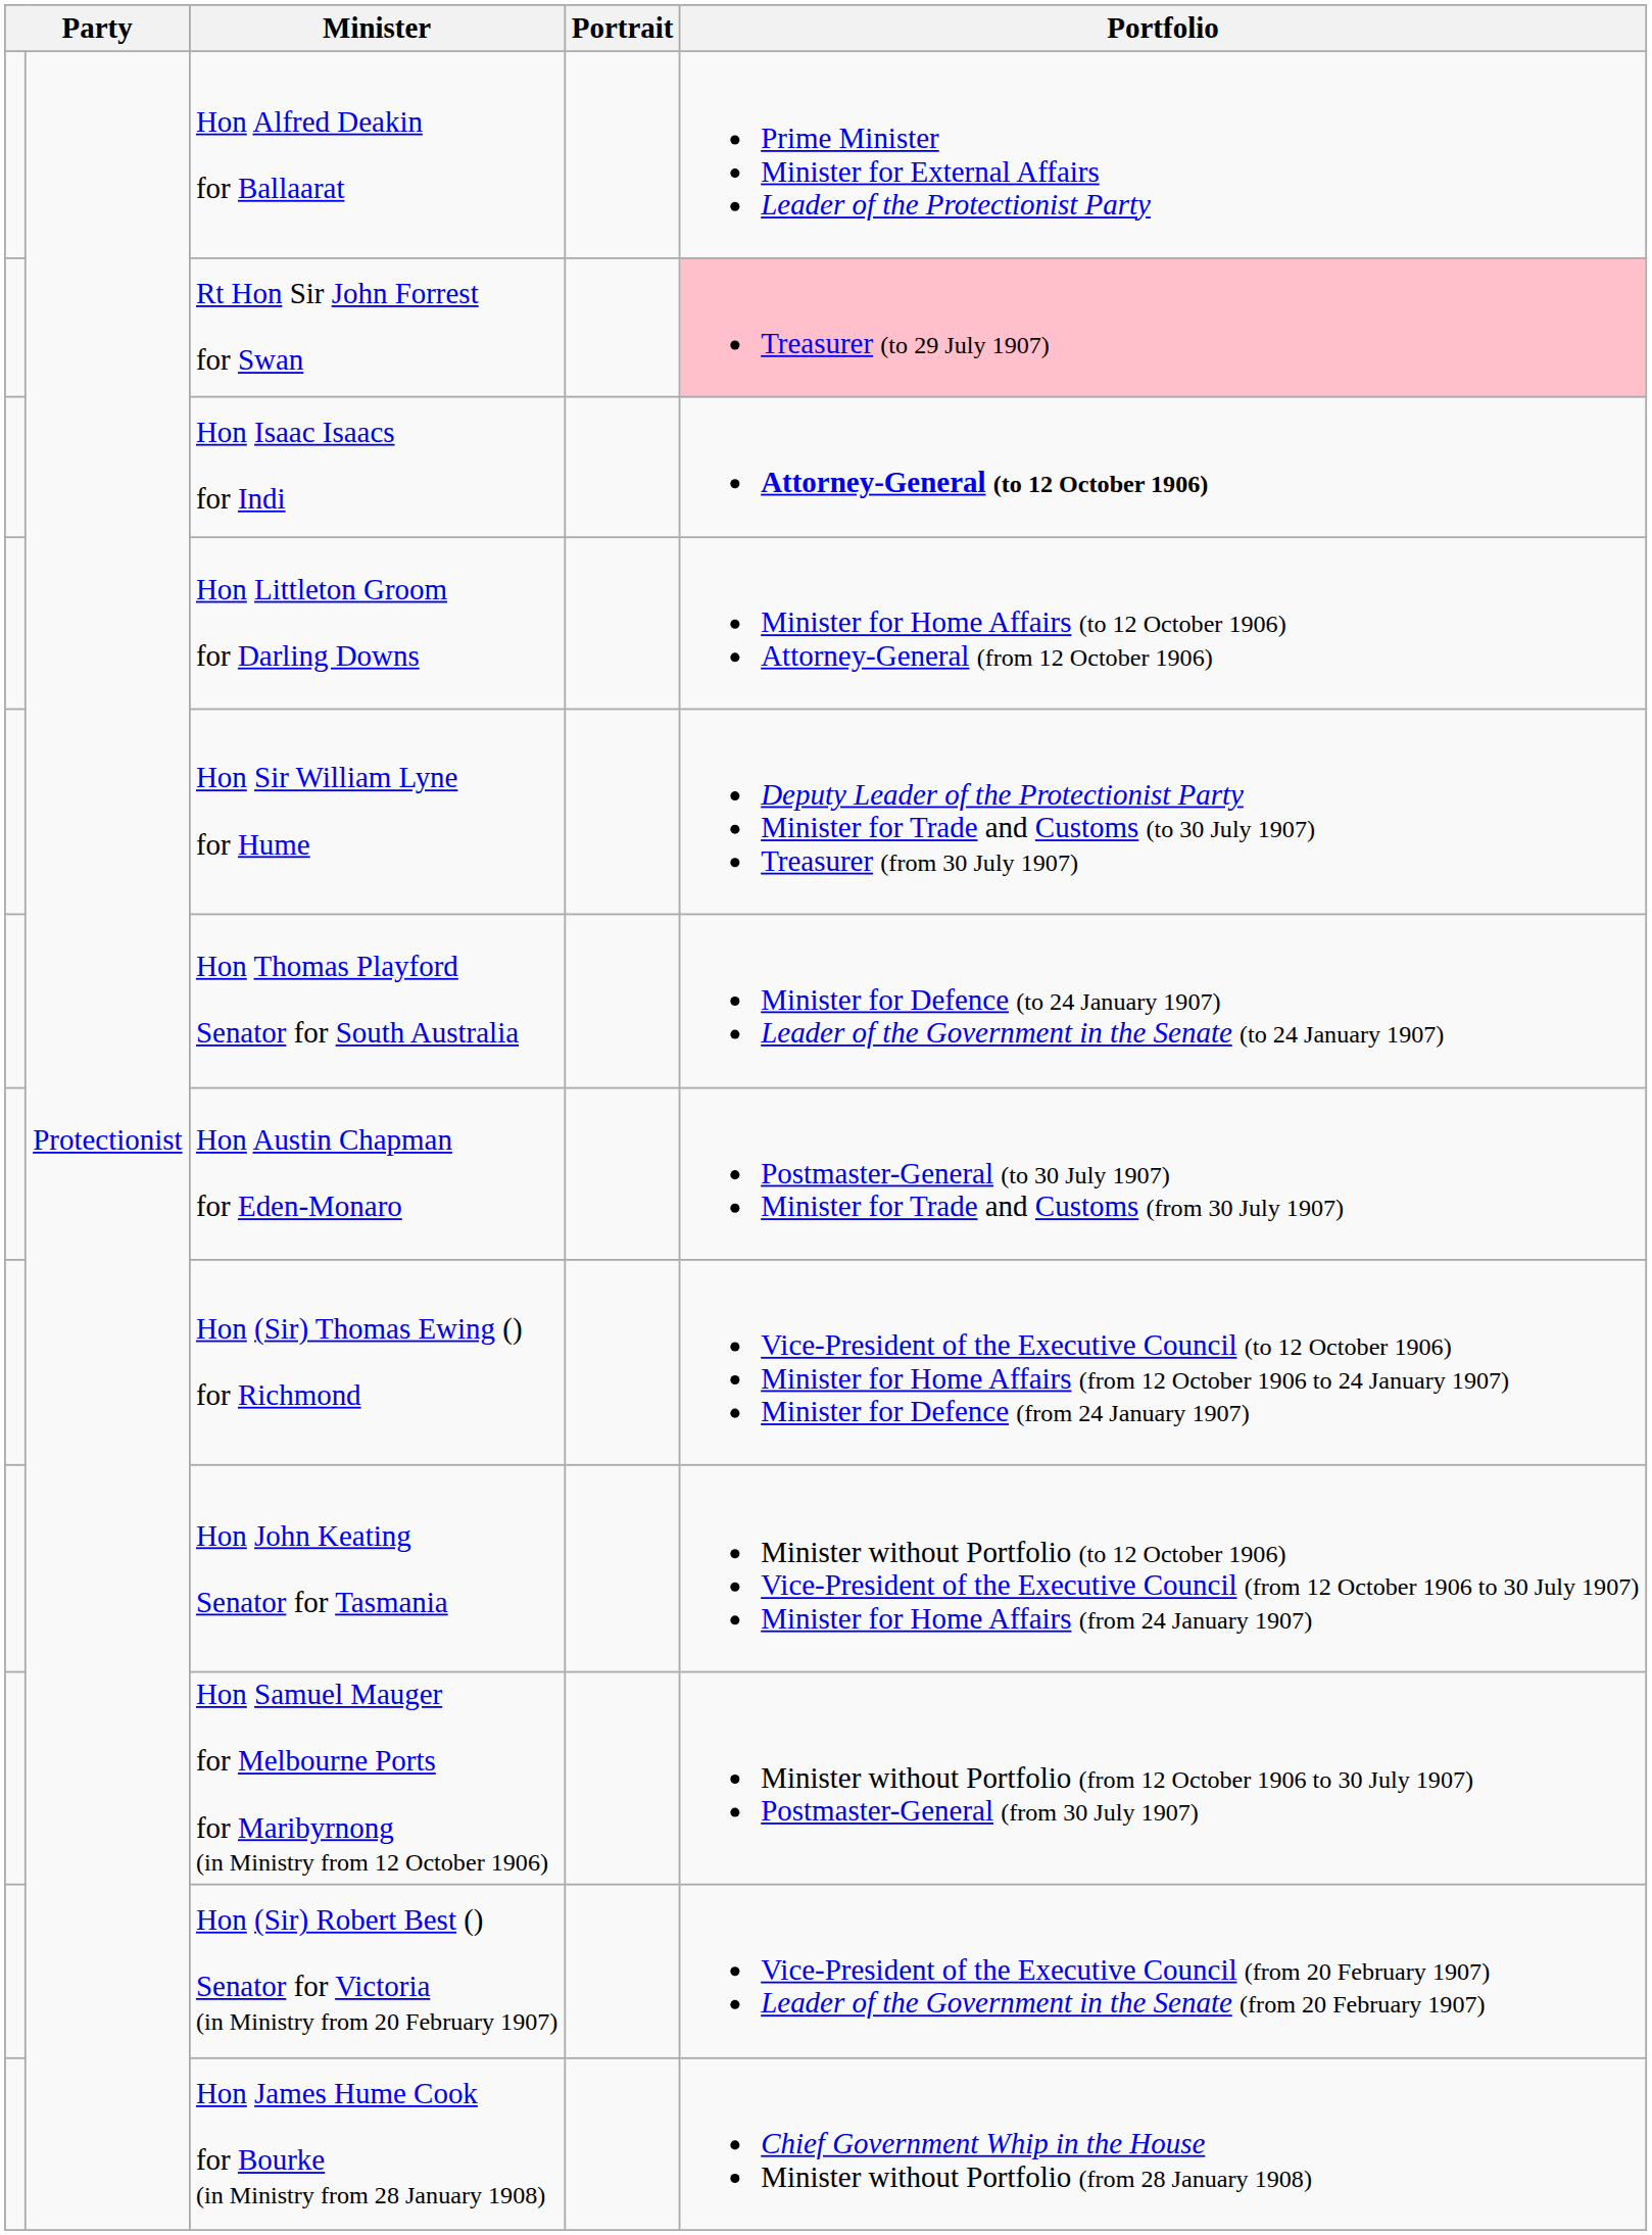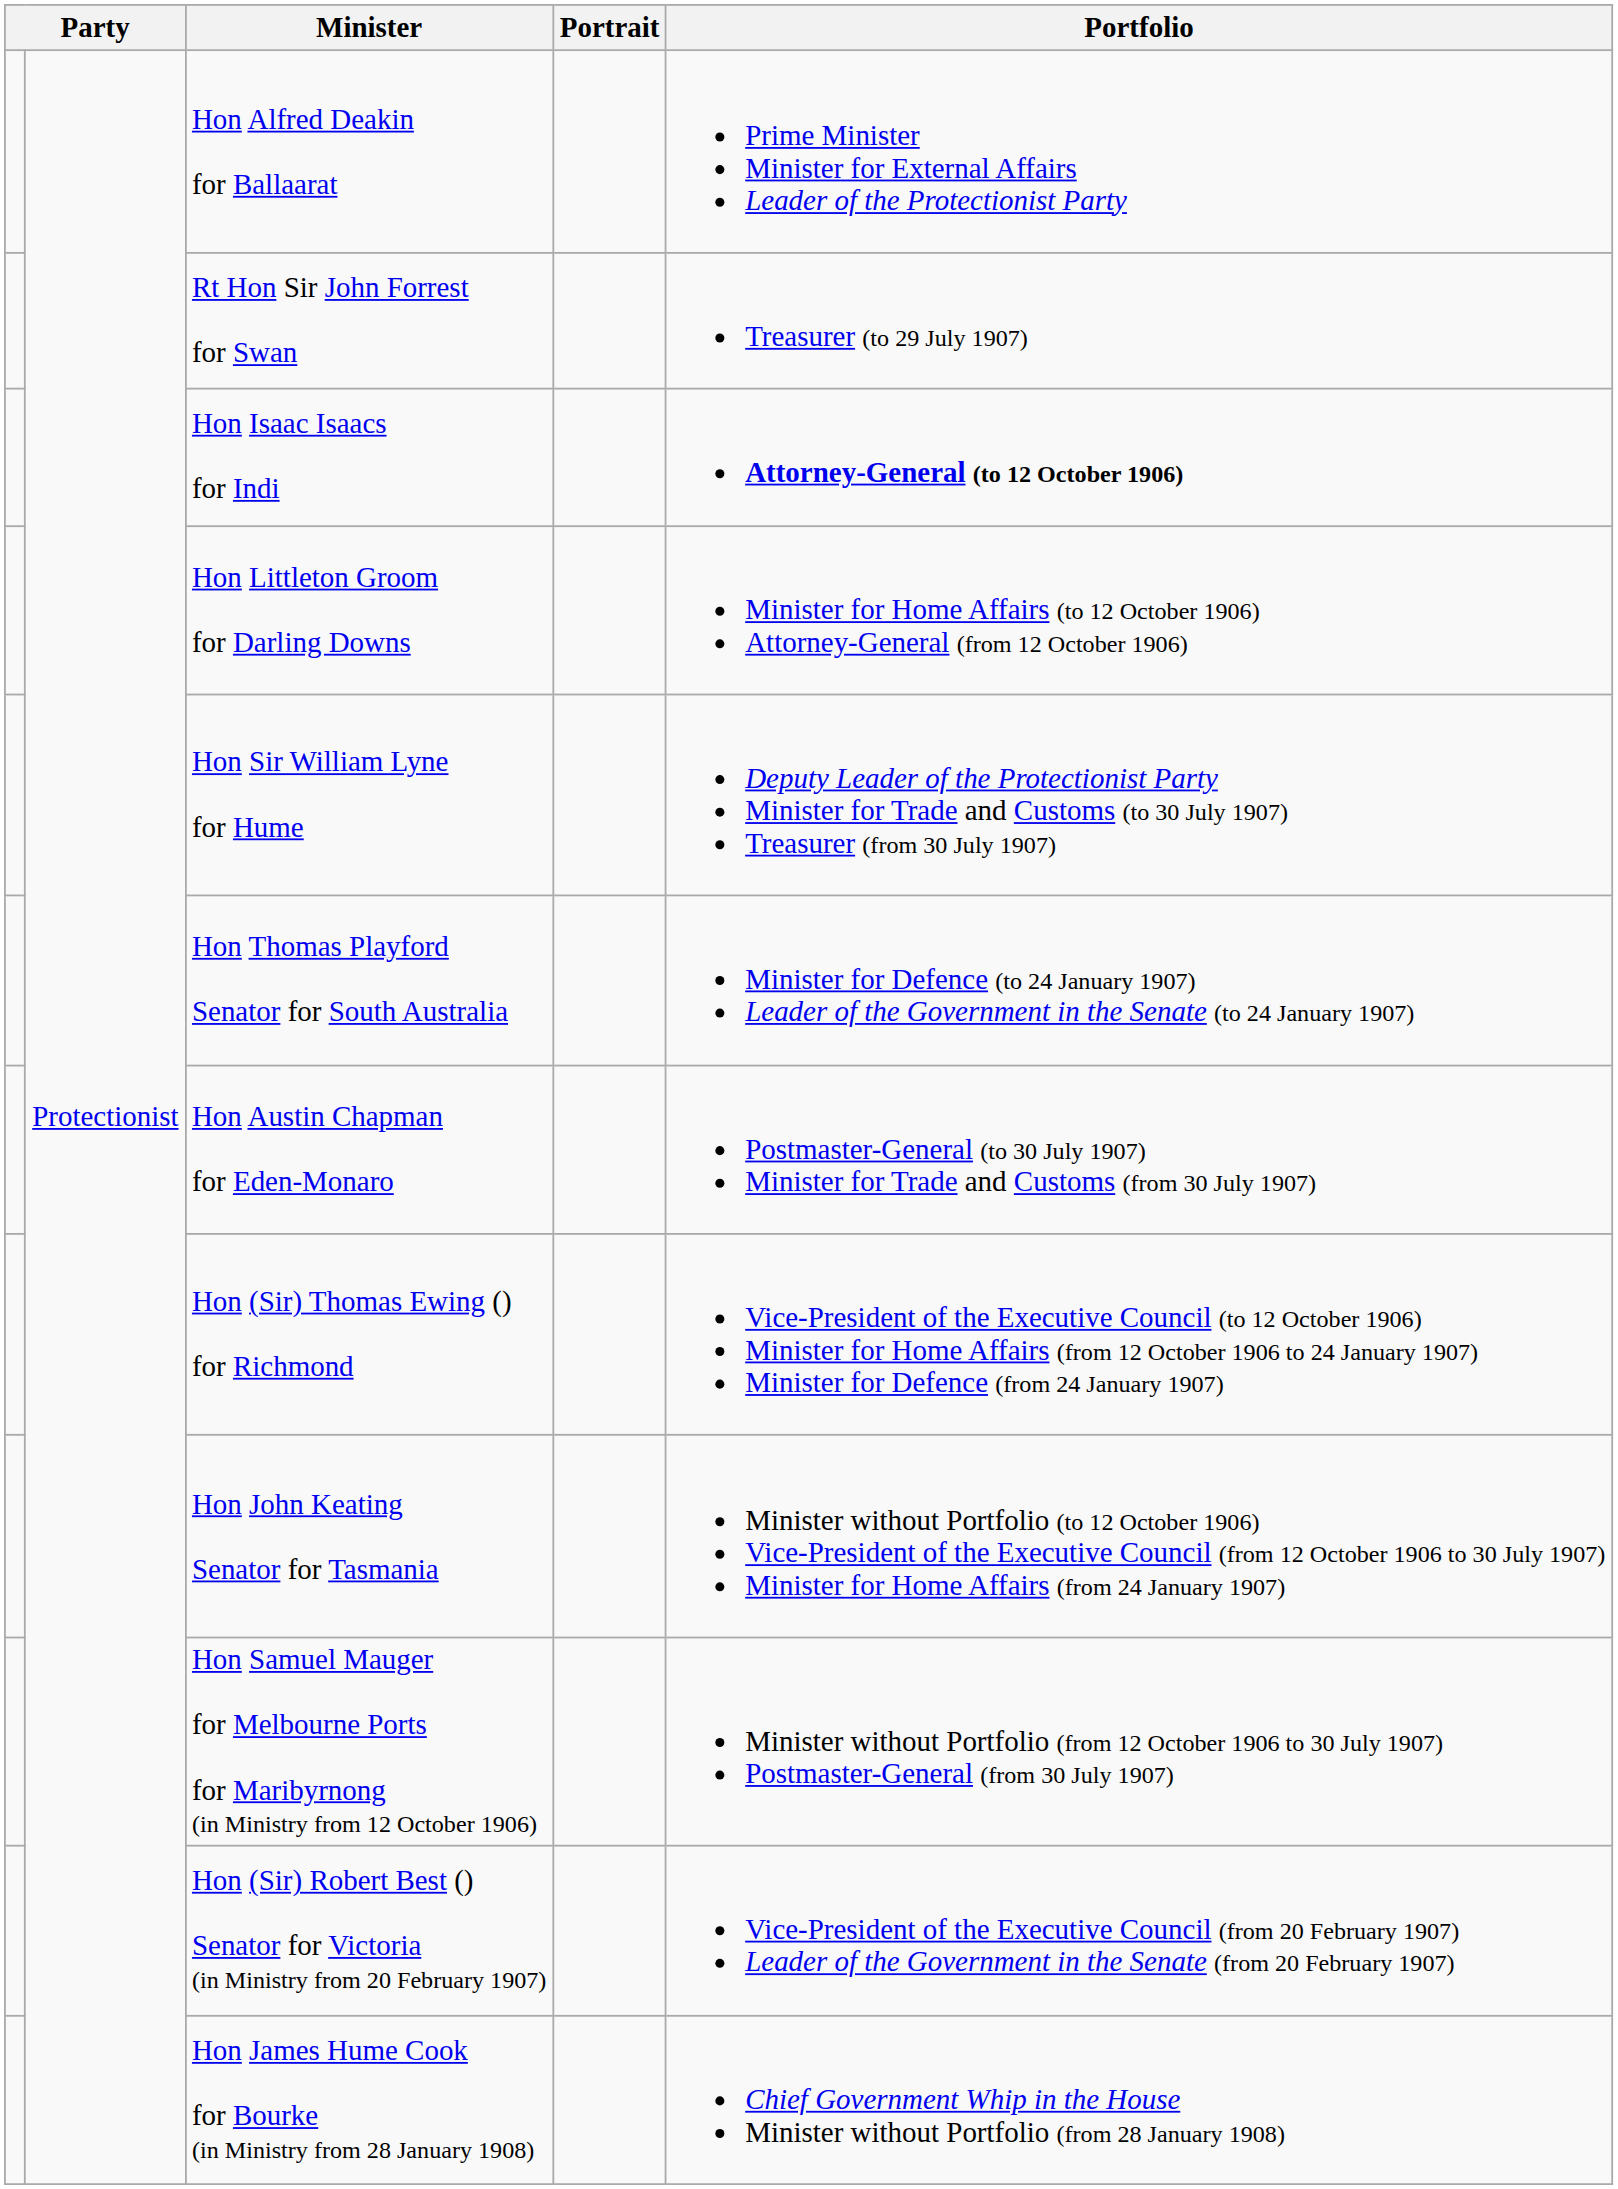Rt Hon Sir John Forrest for Swan | Portfolio: pink background -> no background
